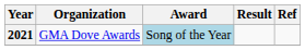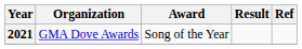2021 | Award: lightblue background -> no background
